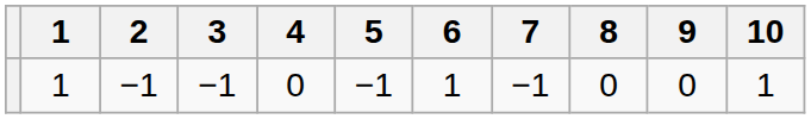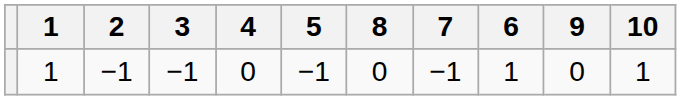columns swapped: 6 <-> 8
